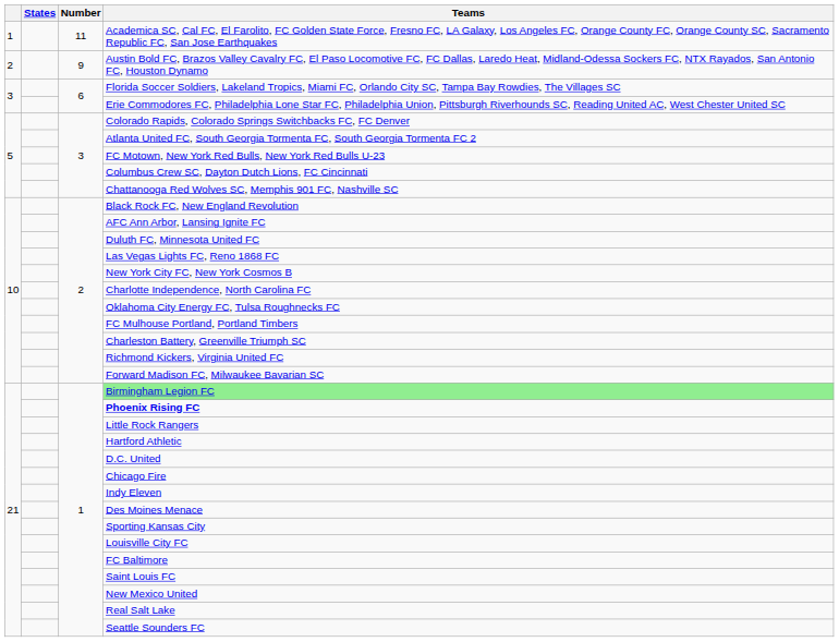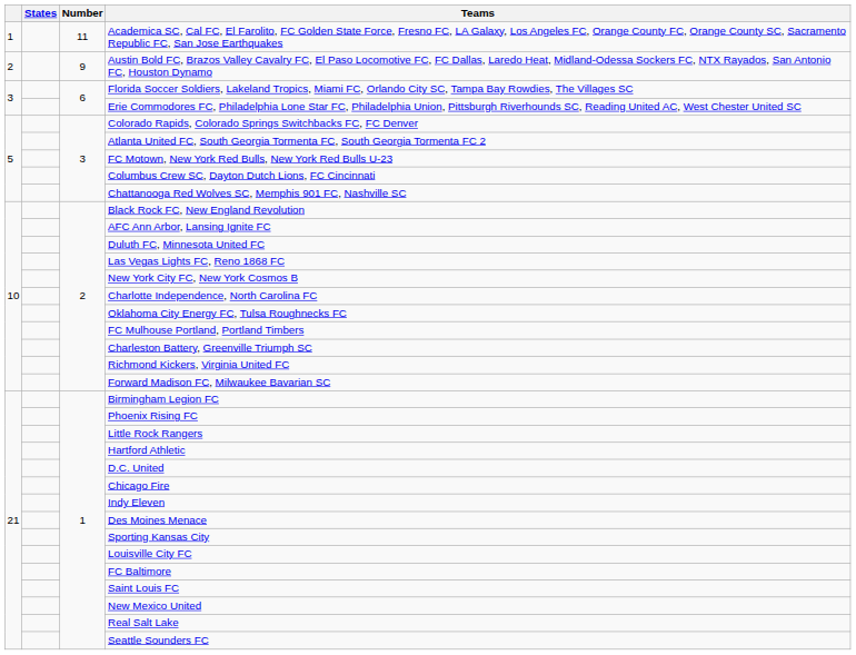Birmingham Legion FC | Teams: lightgreen background -> no background
Phoenix Rising FC | Teams: bold -> normal
